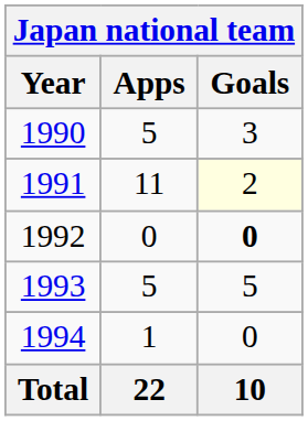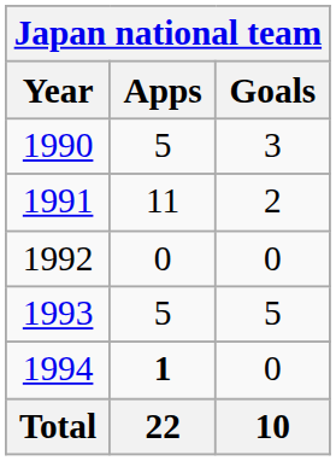1991 | Goals: lightyellow background -> no background
1992 | Goals: bold -> normal
1994 | Apps: normal -> bold
